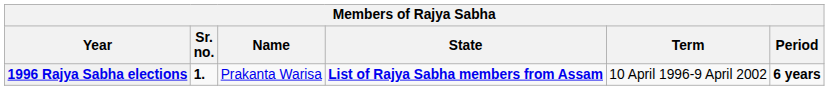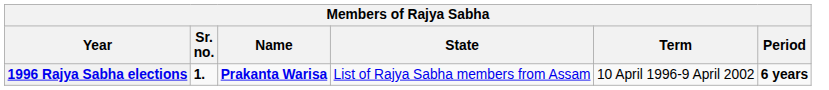1996 Rajya Sabha elections | Name: normal -> bold
1996 Rajya Sabha elections | State: bold -> normal
